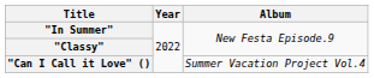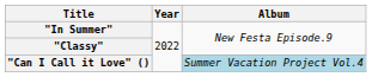"Can I Call it Love" () | Album: no background -> lightblue background
